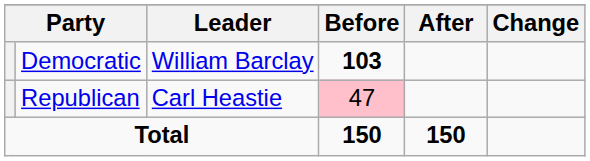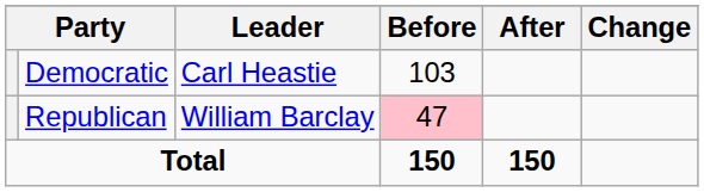Democratic | Leader: William Barclay -> Carl Heastie
Democratic | Before: bold -> normal
Republican | Leader: Carl Heastie -> William Barclay
